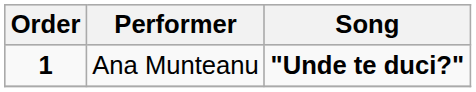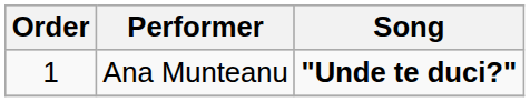Ana Munteanu | Order: bold -> normal
